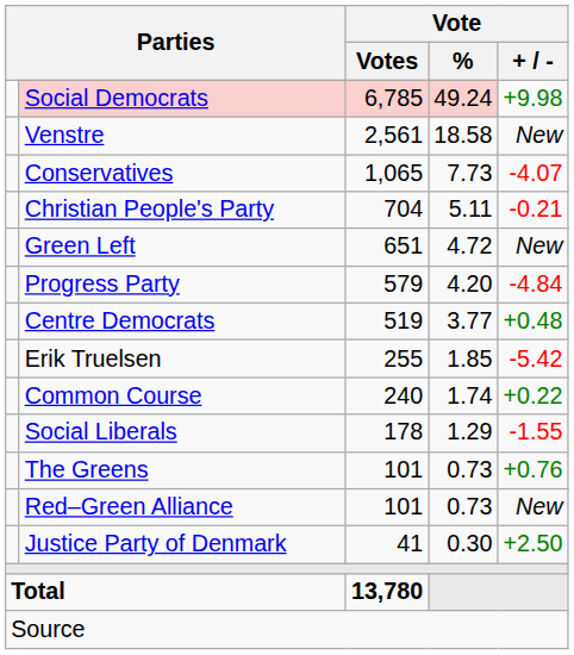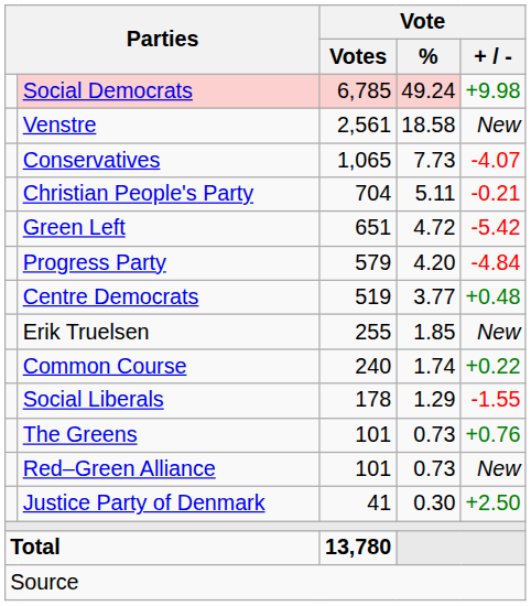Green Left | Vote / + / -: New -> -5.42
Erik Truelsen | Vote / + / -: -5.42 -> New
